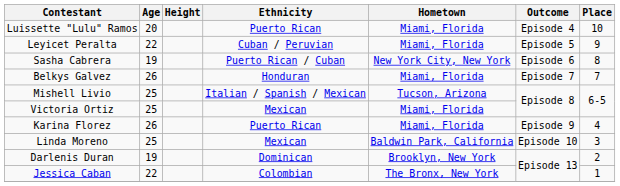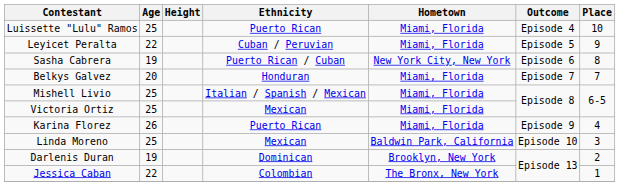Luissette "Lulu" Ramos | Age: 20 -> 25
Belkys Galvez | Age: 26 -> 20
Mishell Livio | Hometown: Tucson, Arizona -> Miami, Florida
